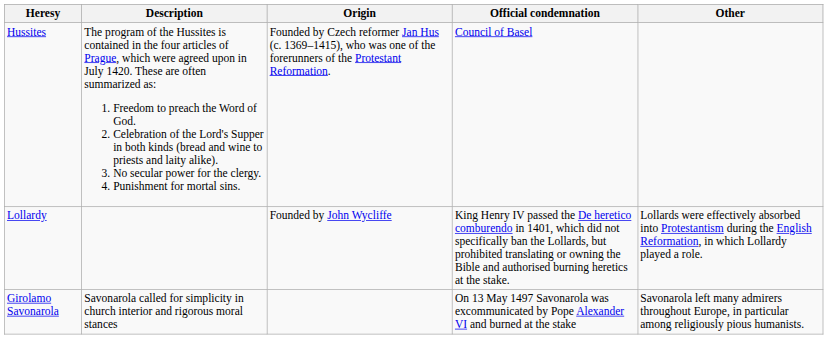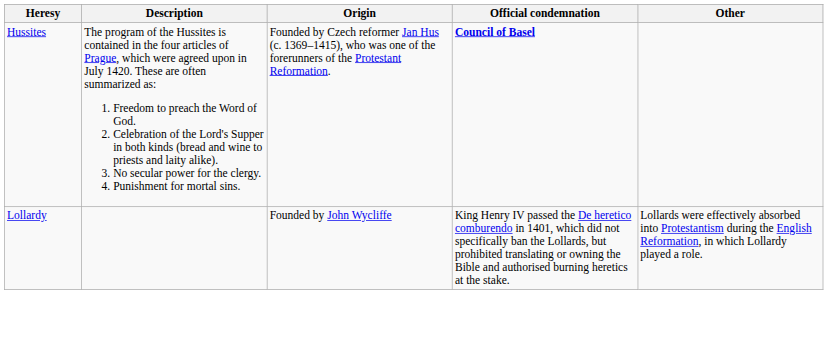Hussites | Official condemnation: normal -> bold
- row: Girolamo Savonarola | Savonarola called for simplicity in church interior and rigorous moral stances | On 13 May 1497 Savonarola was excommunicated by Pope Alexander VI and burned at the stake | Savonarola left many admirers throughout Europe, in particular among religiously pious humanists.
